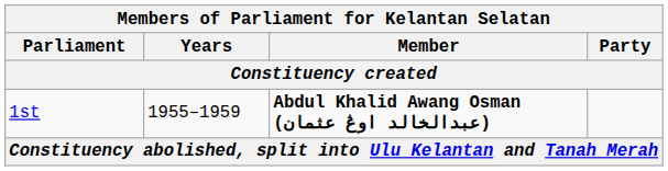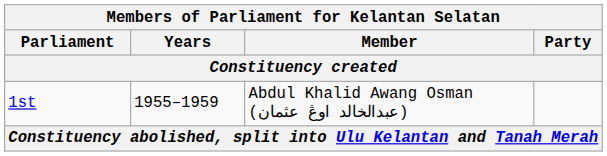1st | Member: bold -> normal
